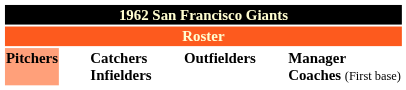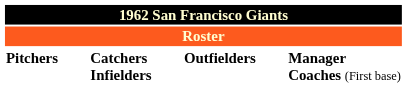Pitchers | column 1: lightsalmon background -> no background
